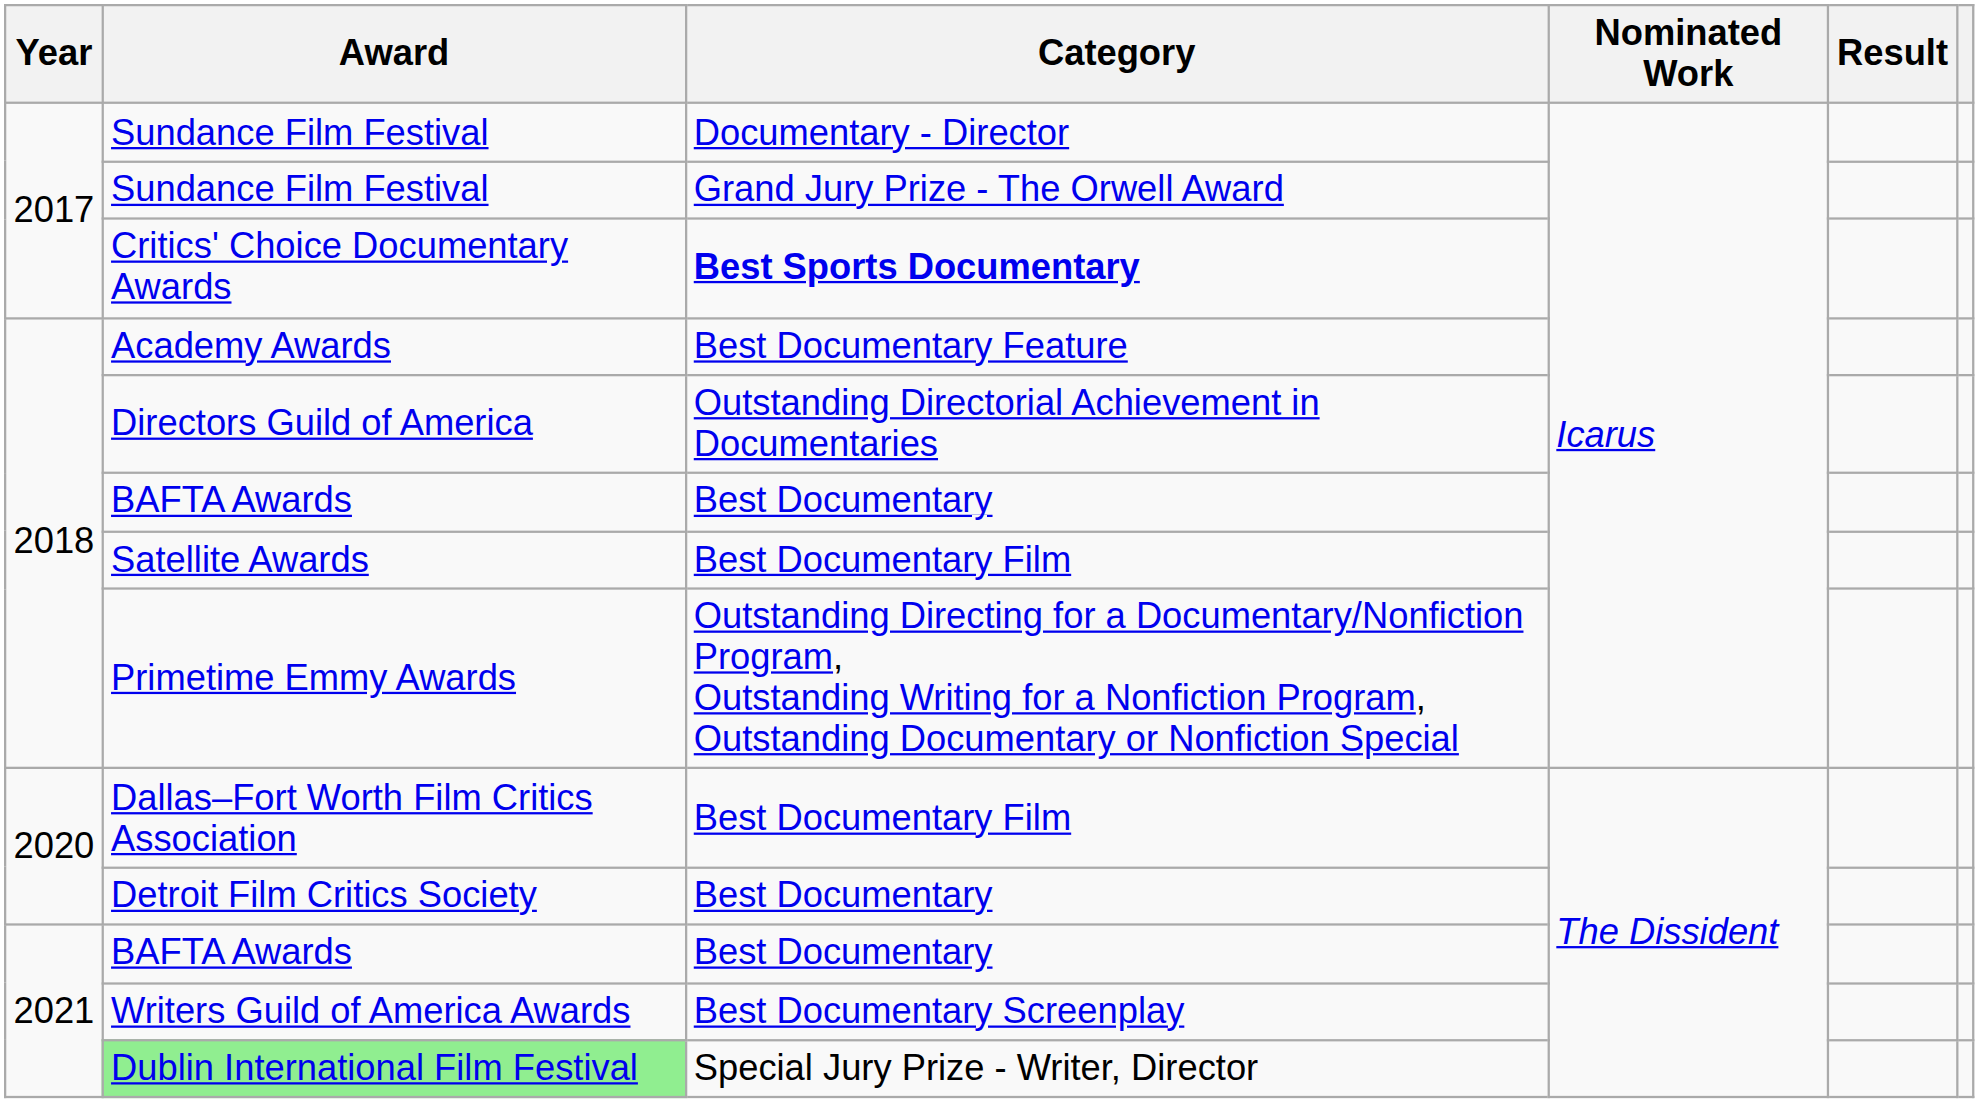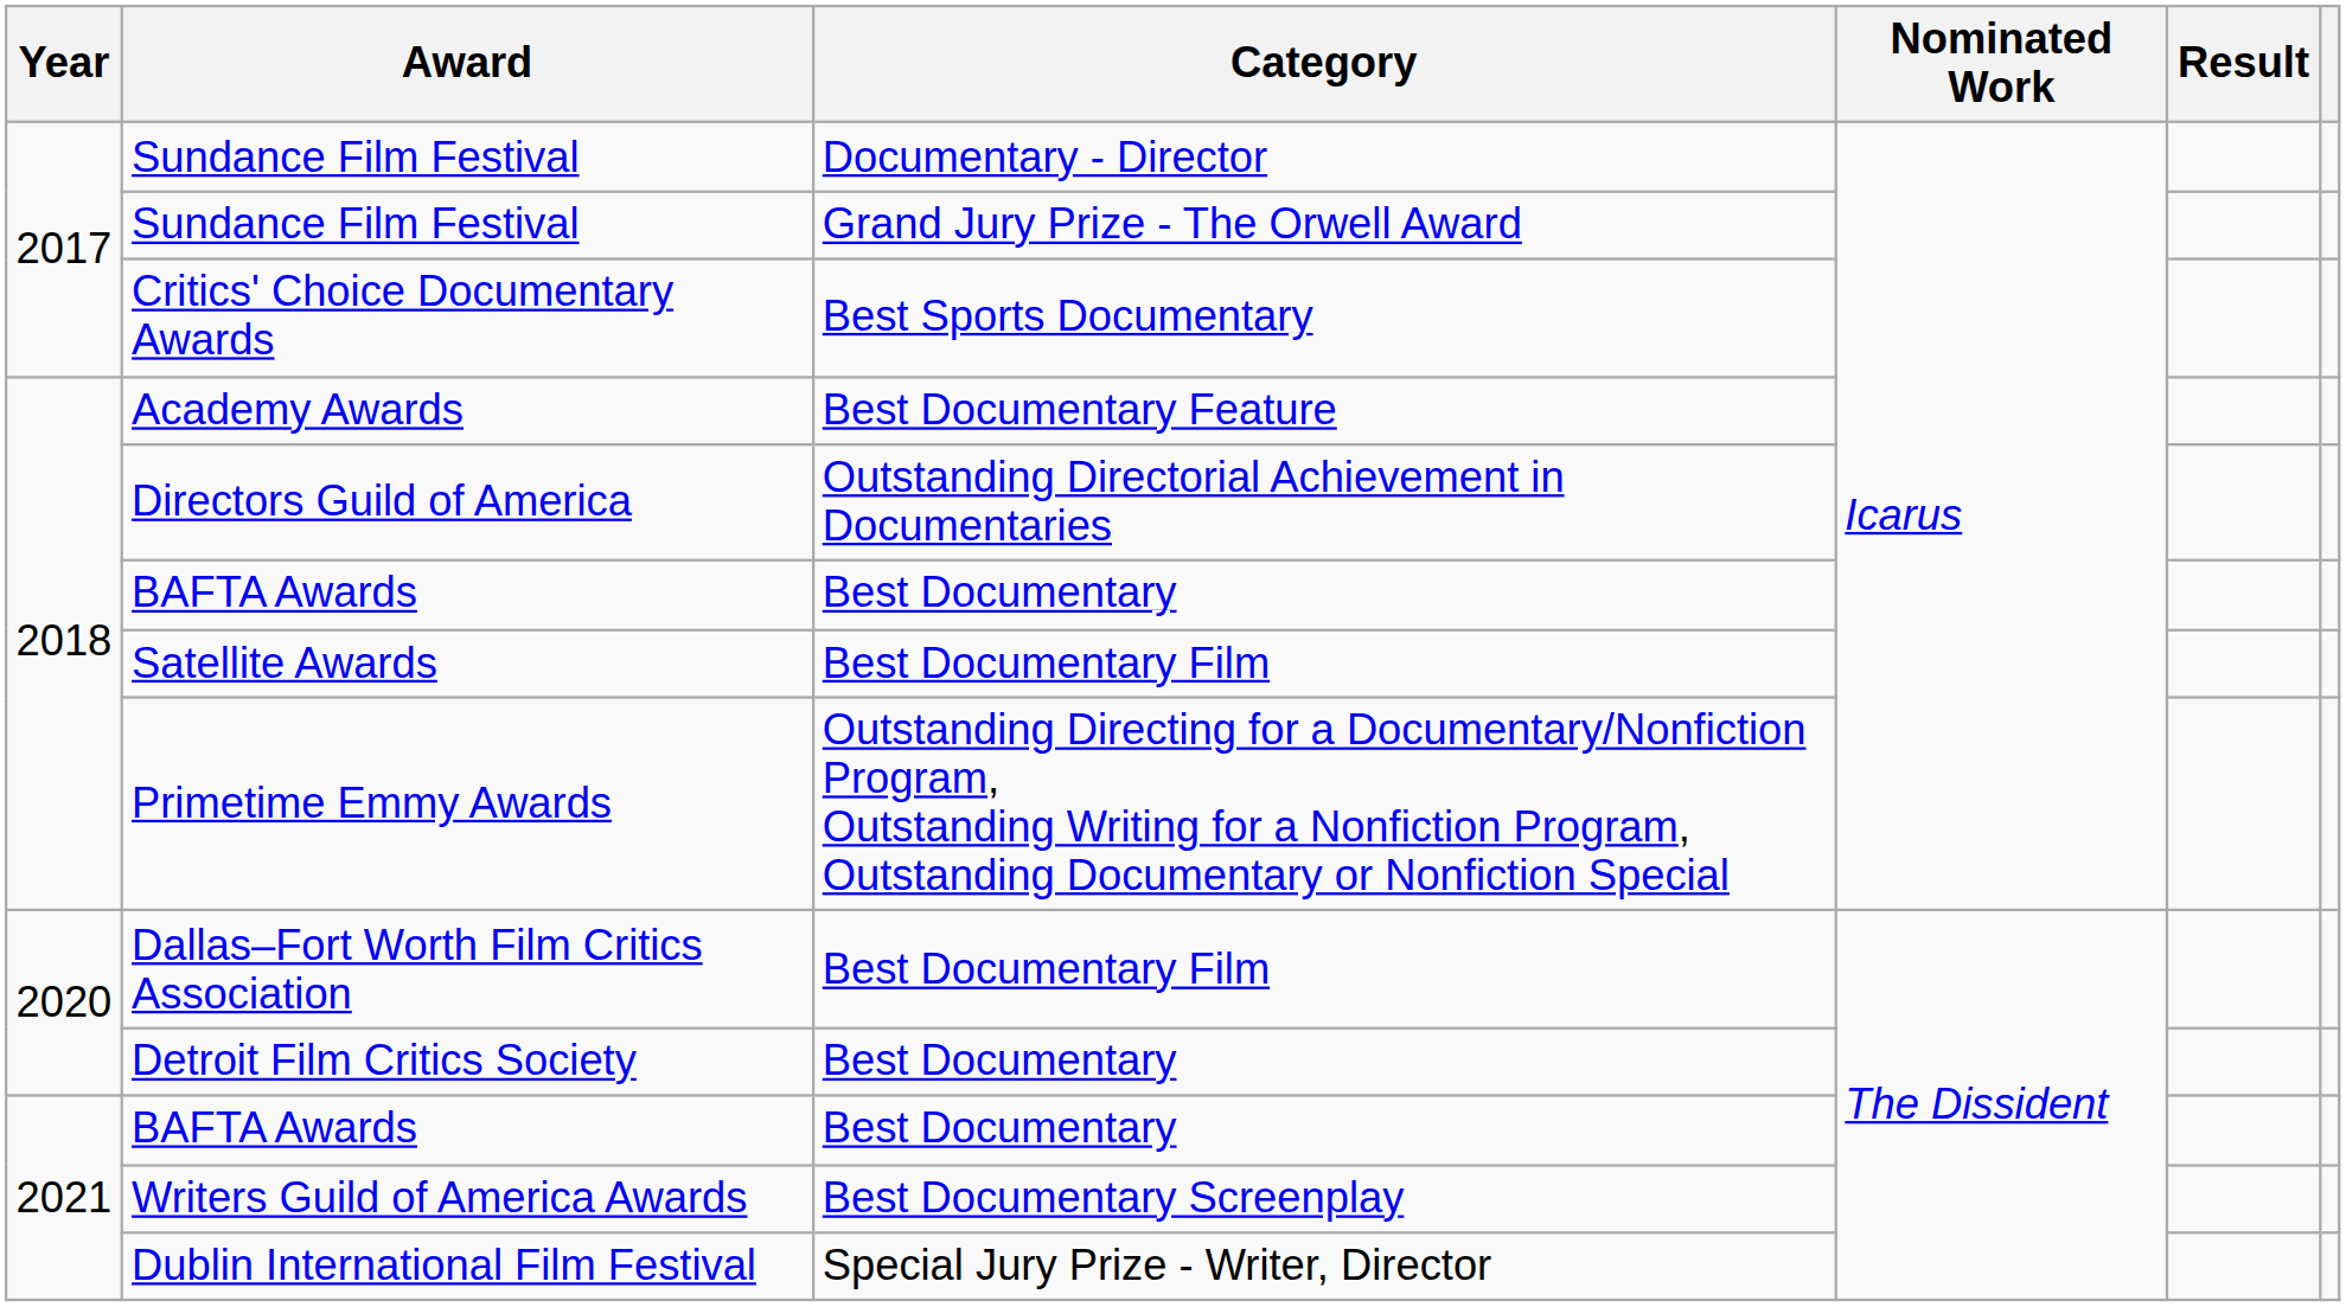Critics' Choice Documentary Awards | Category: bold -> normal
Dublin International Film Festival | Award: lightgreen background -> no background
